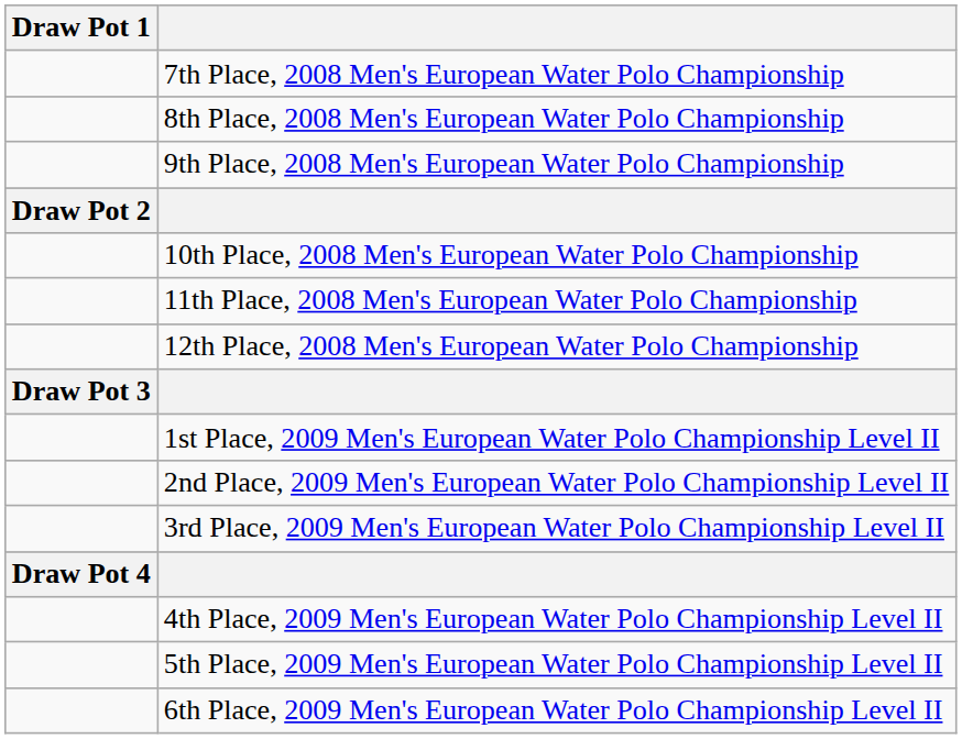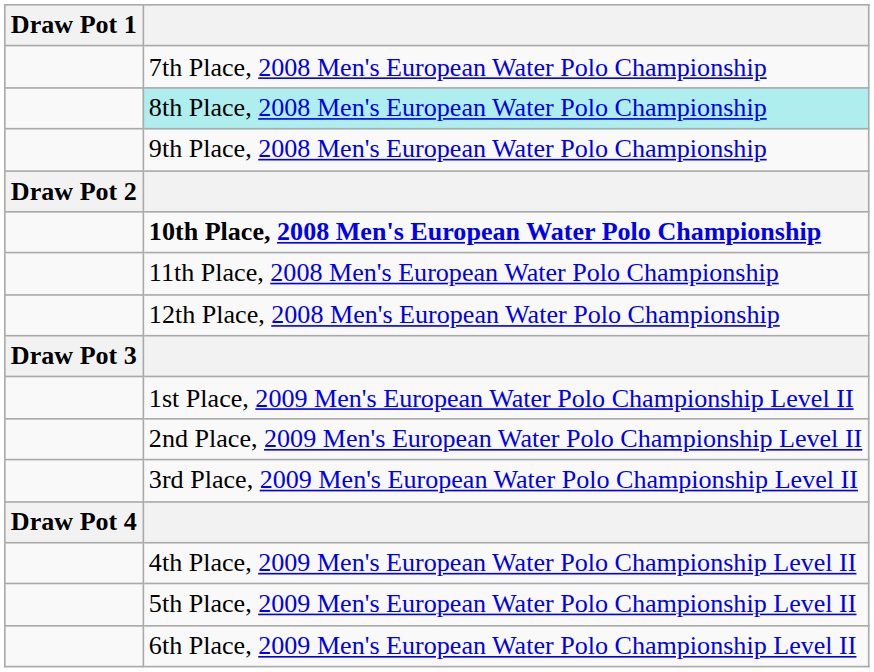8th Place, 2008 Men's European Water Polo Championship | column 2: no background -> paleturquoise background
10th Place, 2008 Men's European Water Polo Championship | column 2: normal -> bold
